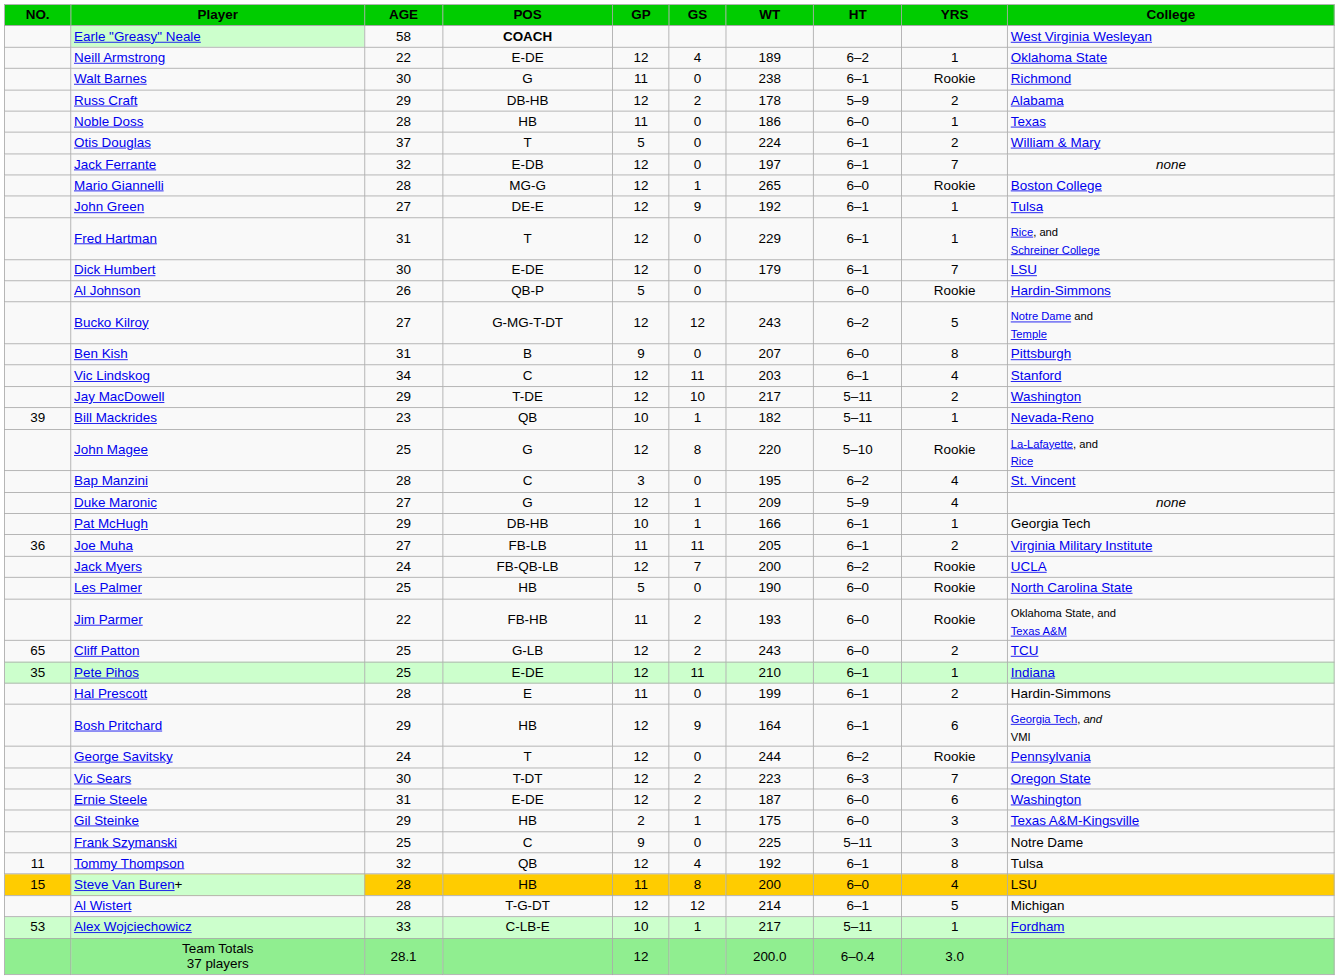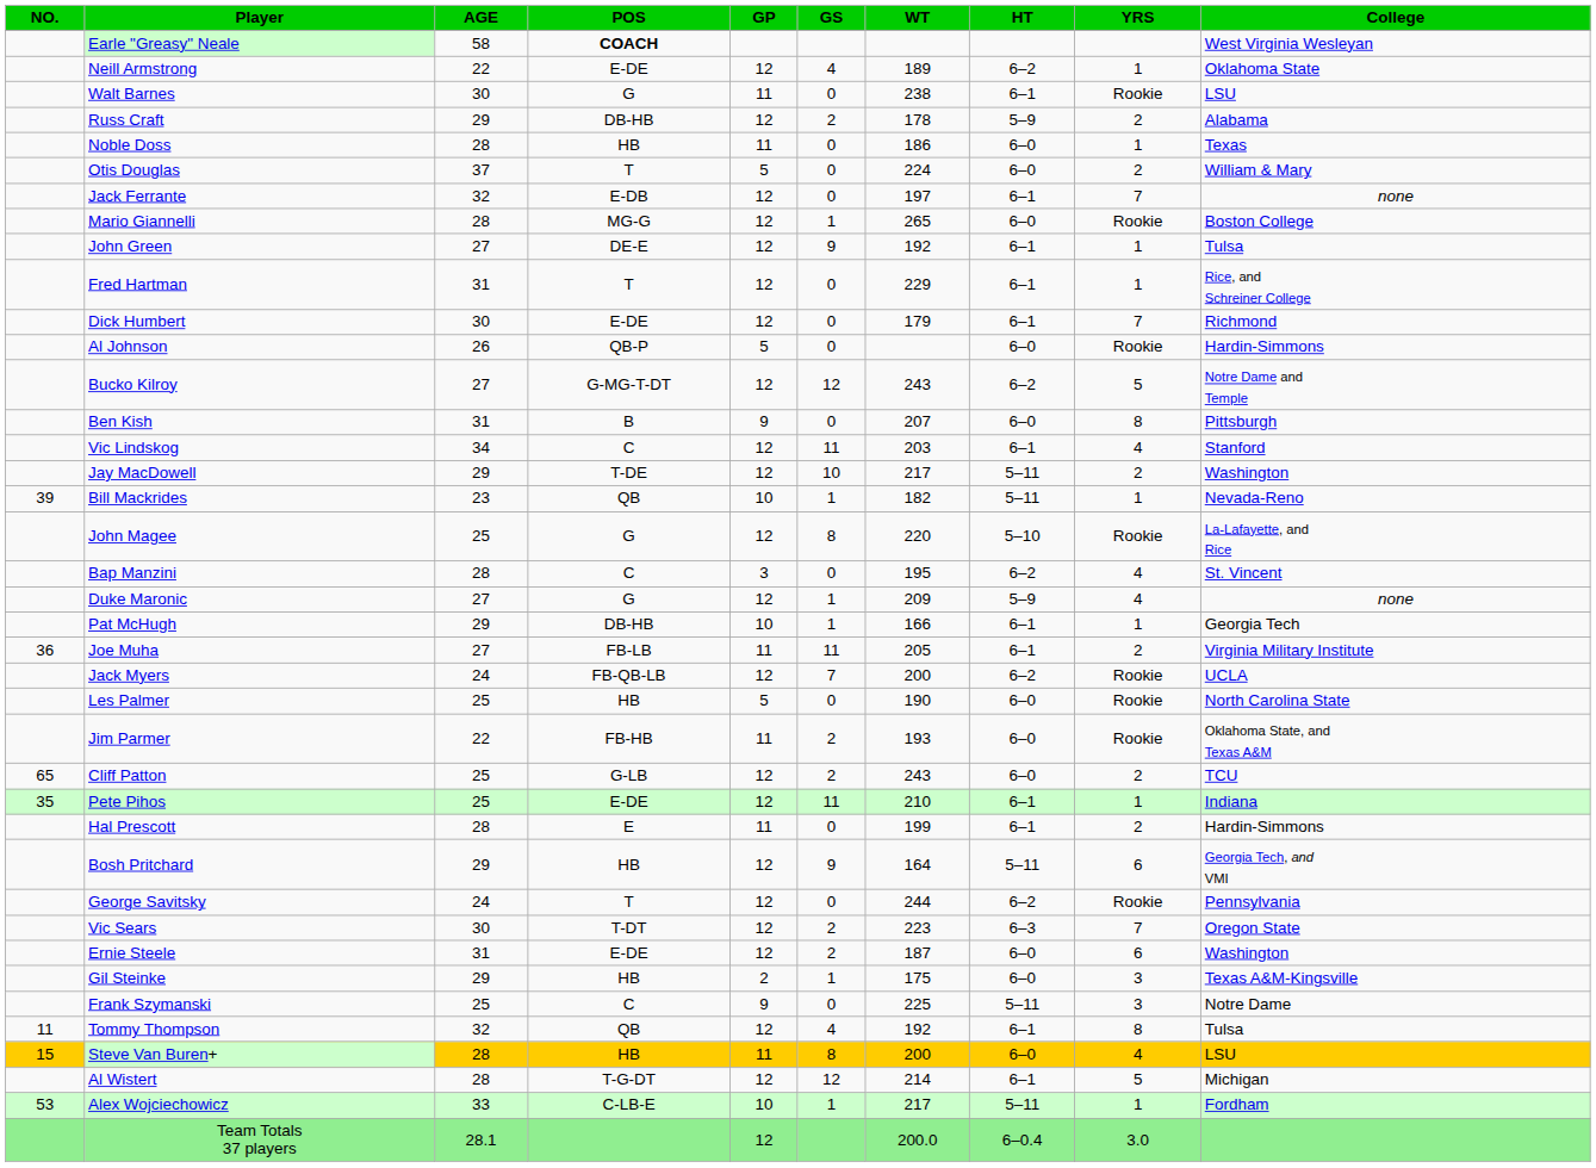Walt Barnes | College: Richmond -> LSU
Otis Douglas | HT: 6–1 -> 6–0
Dick Humbert | College: LSU -> Richmond
Bosh Pritchard | HT: 6–1 -> 5–11
